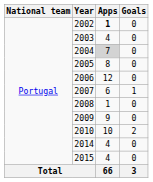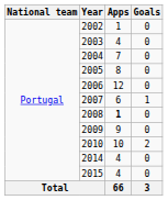2002 | Apps: bold -> normal
2004 | Apps: lightgrey background -> no background
2008 | Apps: normal -> bold
